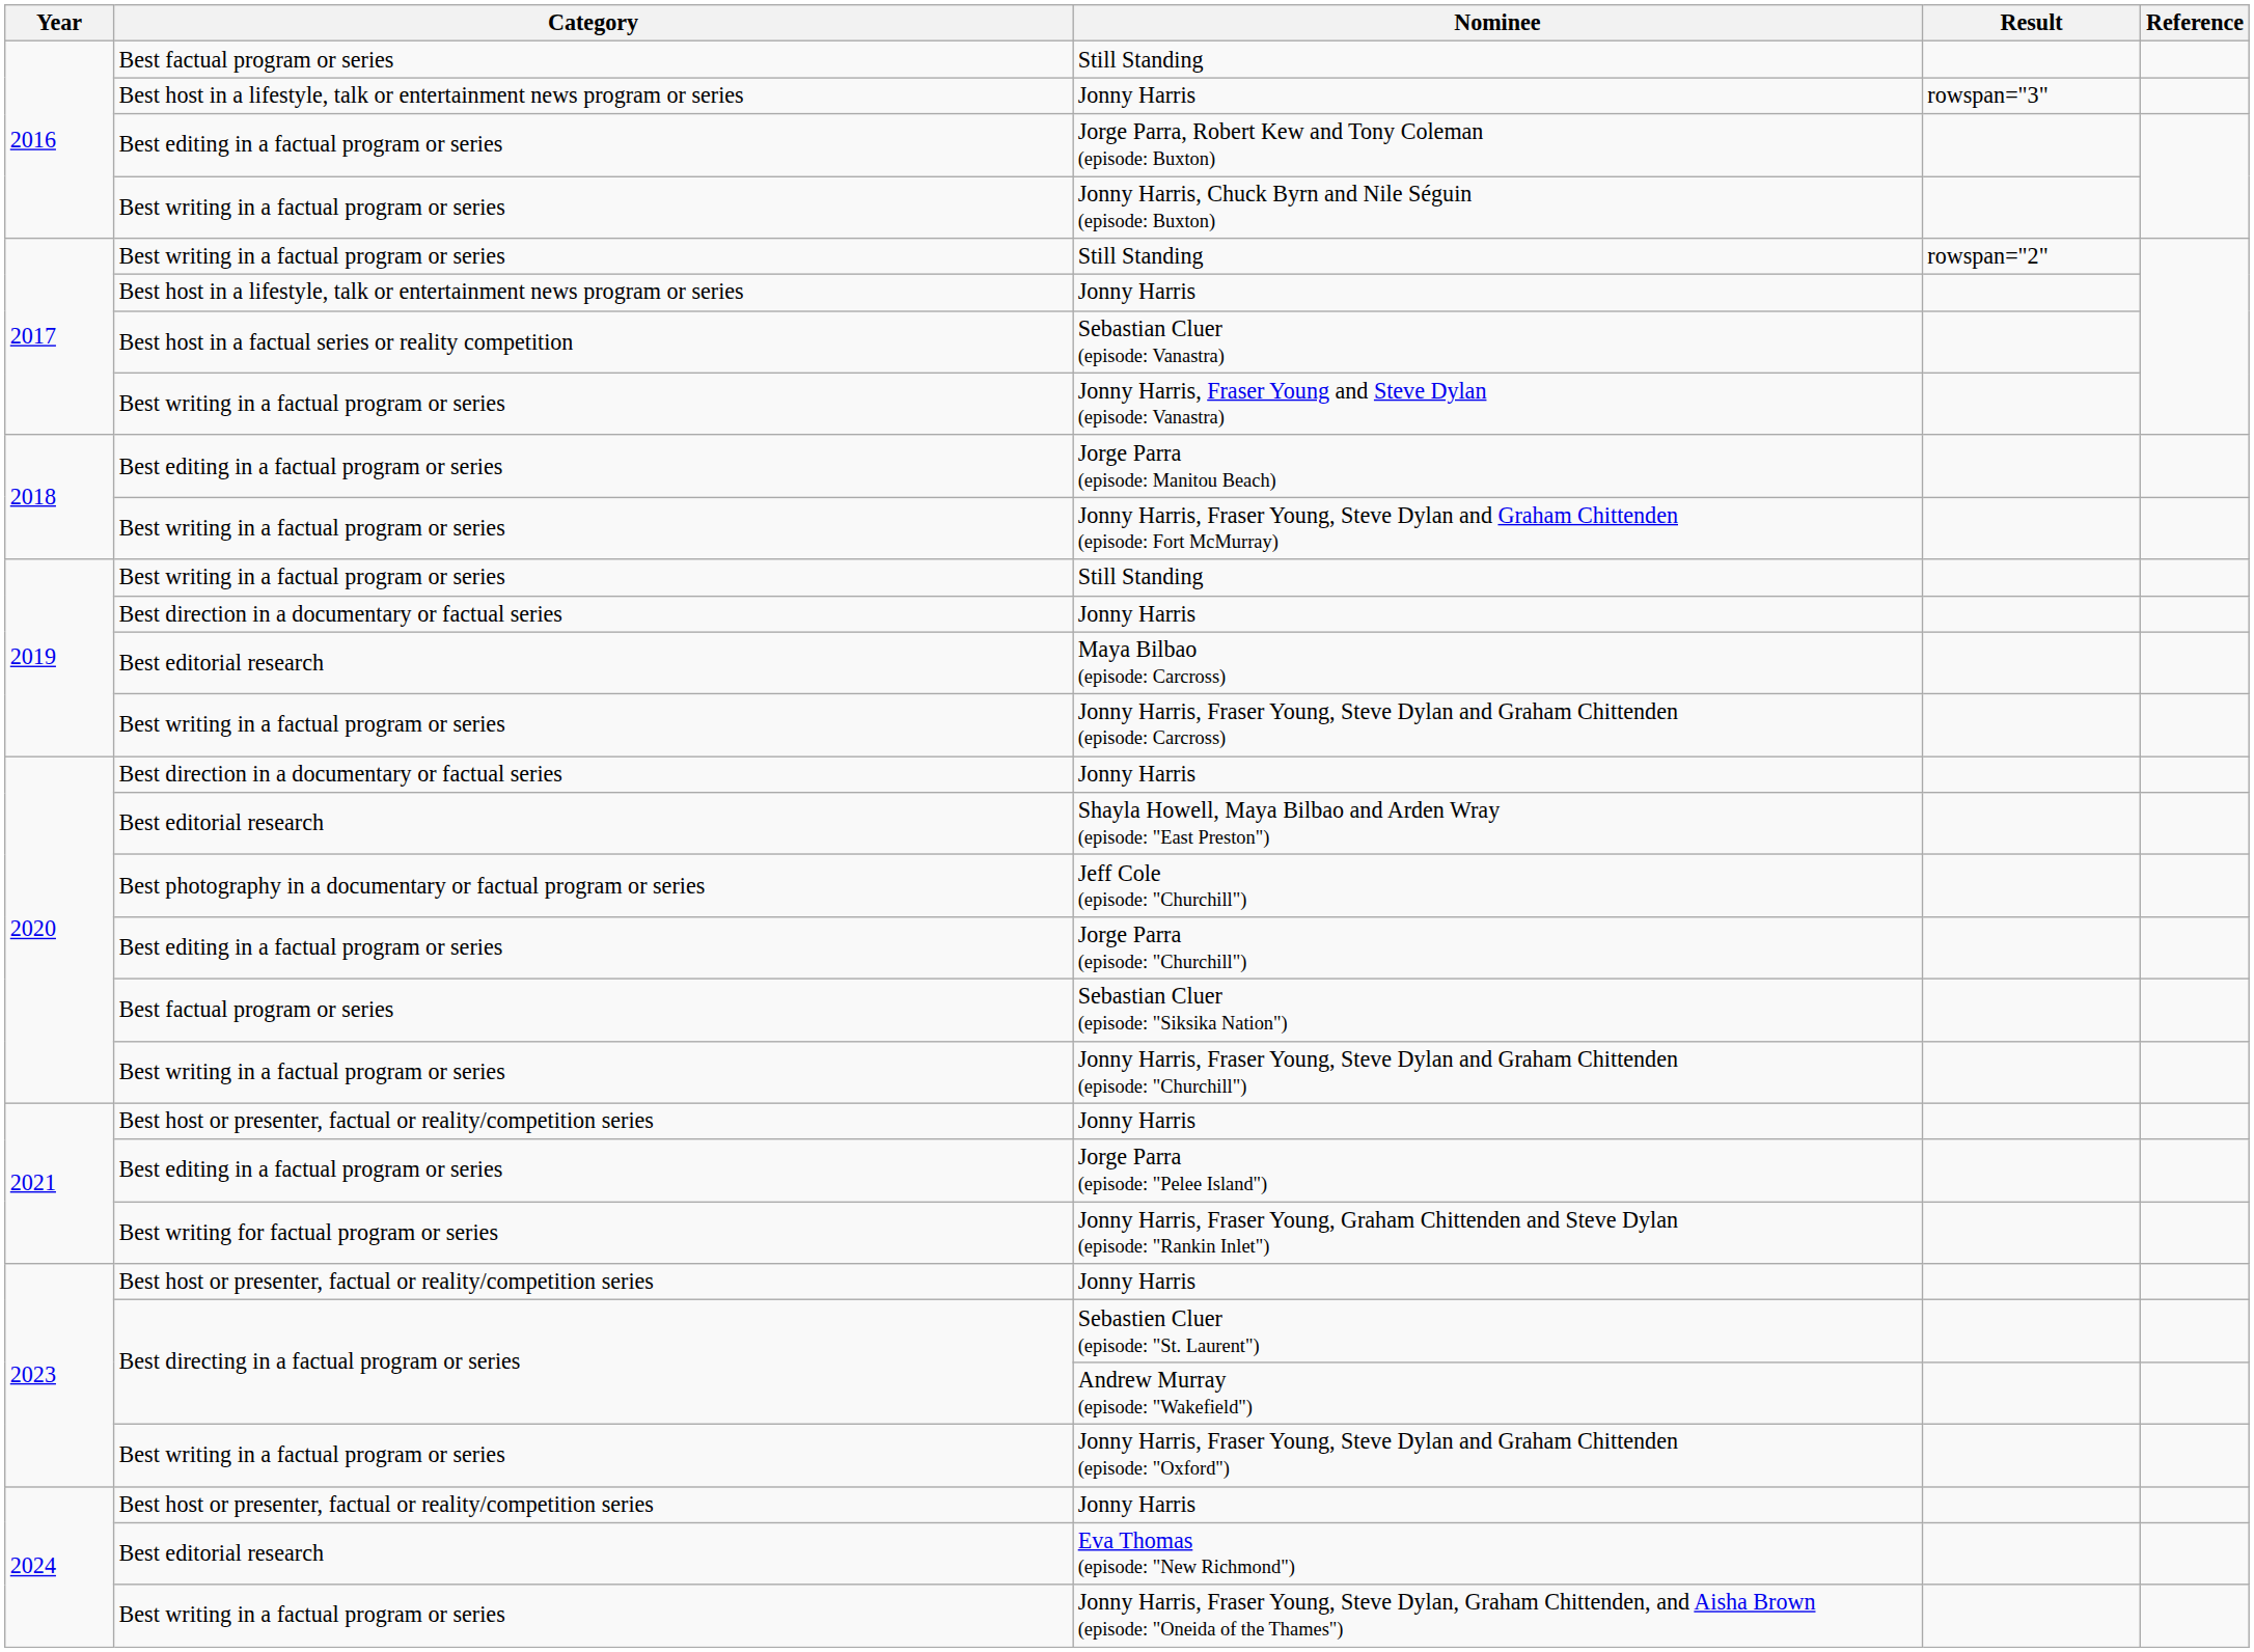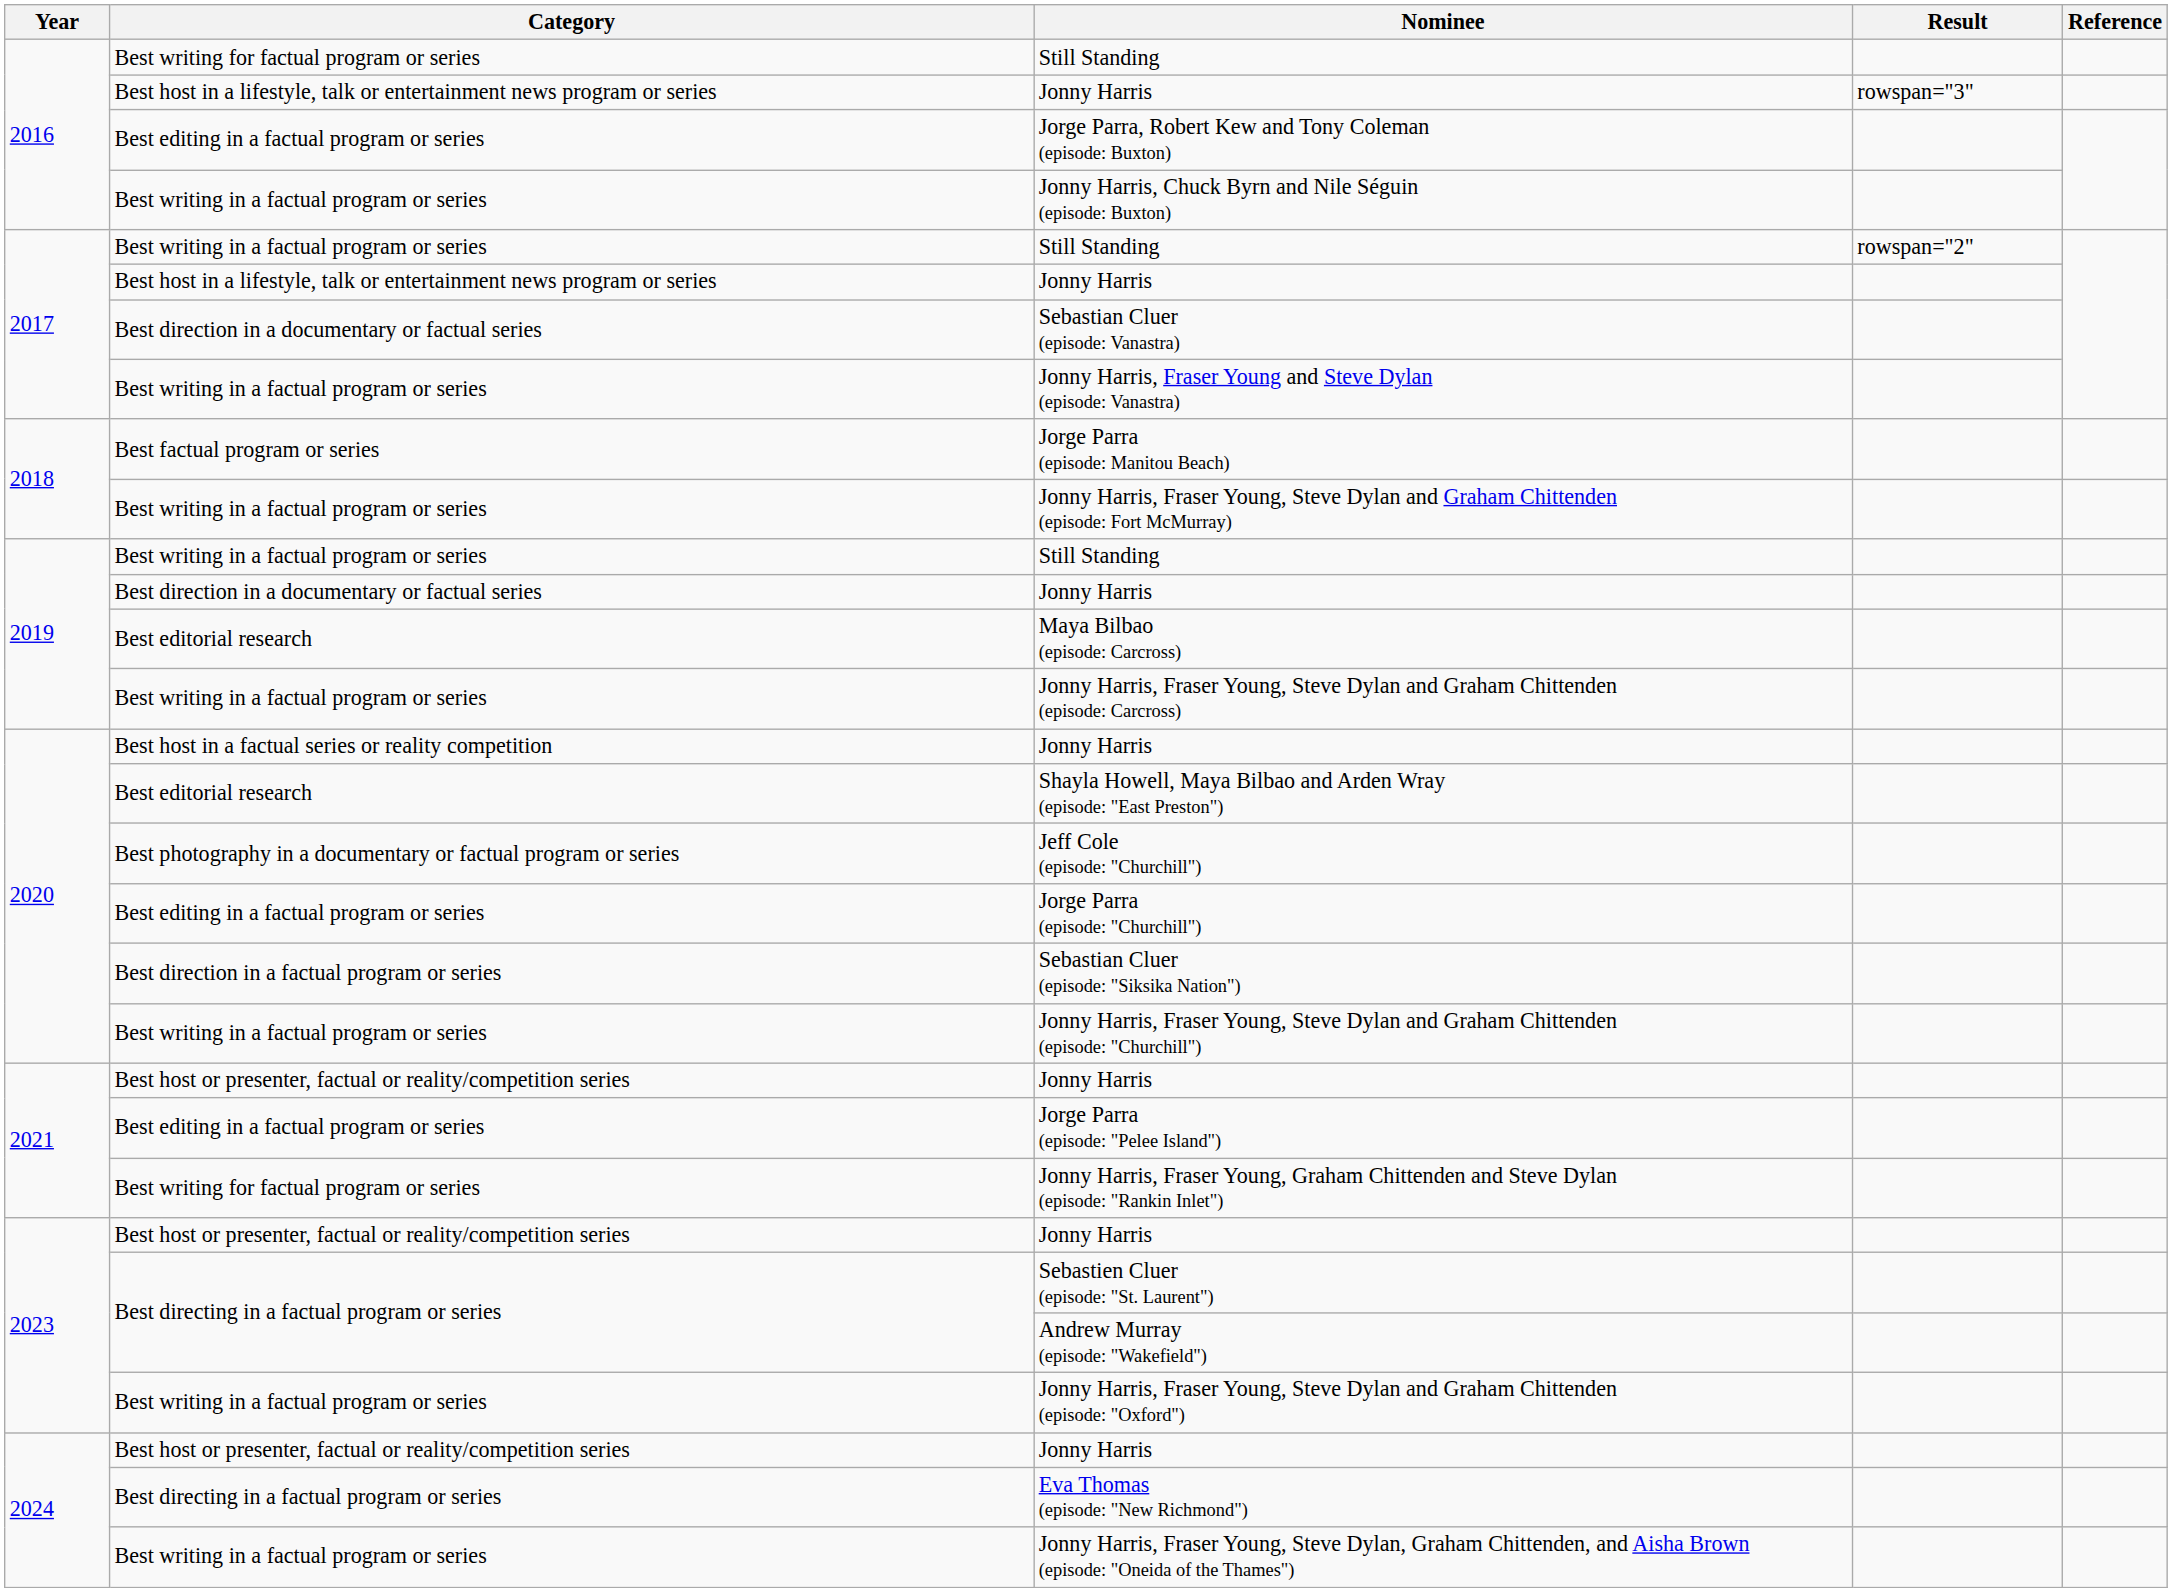2016 / Still Standing | Category: Best factual program or series -> Best writing for factual program or series
Sebastian Cluer (episode: Vanastra) | Category: Best host in a factual series or reality competition -> Best direction in a documentary or factual series
Jorge Parra (episode: Manitou Beach) | Category: Best editing in a factual program or series -> Best factual program or series
2020 / Jonny Harris | Category: Best direction in a documentary or factual series -> Best host in a factual series or reality competition
Sebastian Cluer (episode: "Siksika Nation") | Category: Best factual program or series -> Best direction in a factual program or series
Eva Thomas (episode: "New Richmond") | Category: Best editorial research -> Best directing in a factual program or series
